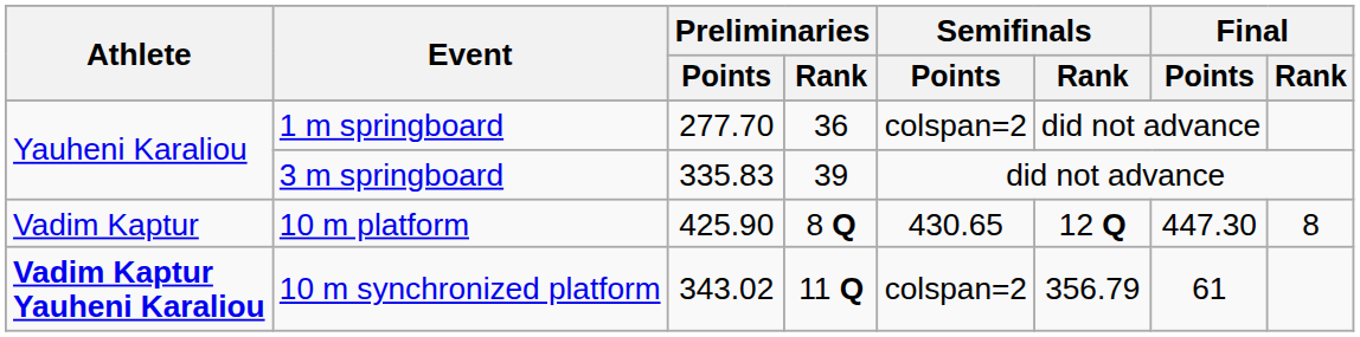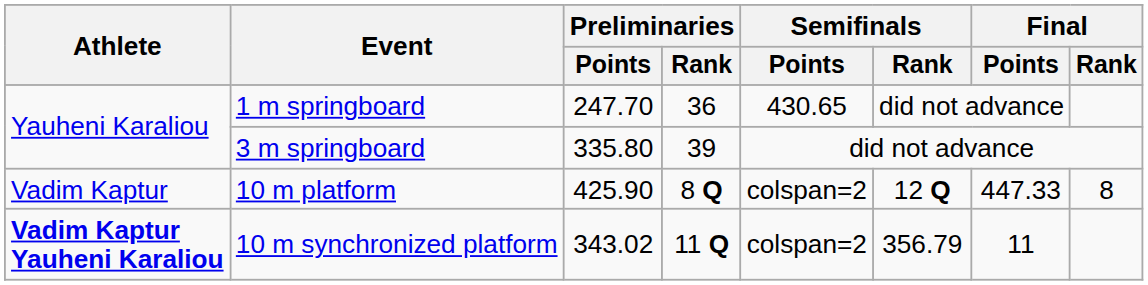1 m springboard | Preliminaries / Points: 277.70 -> 247.70
1 m springboard | Semifinals / Points: colspan=2 -> 430.65
3 m springboard | Preliminaries / Points: 335.83 -> 335.80
10 m platform | Semifinals / Points: 430.65 -> colspan=2
10 m platform | Final / Points: 447.30 -> 447.33
10 m synchronized platform | Final / Points: 61 -> 11
